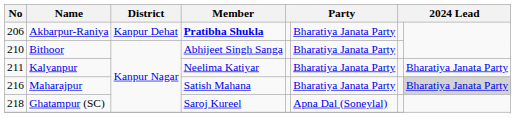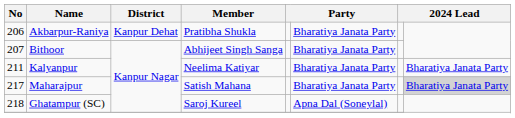Akbarpur-Raniya | Member: bold -> normal
Bithoor | No: 210 -> 207
Maharajpur | No: 216 -> 217
